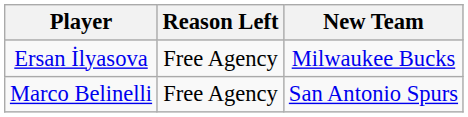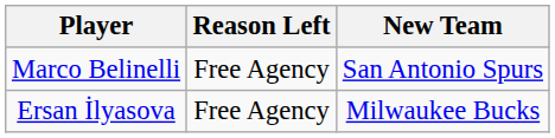rows swapped: Ersan İlyasova <-> Marco Belinelli
